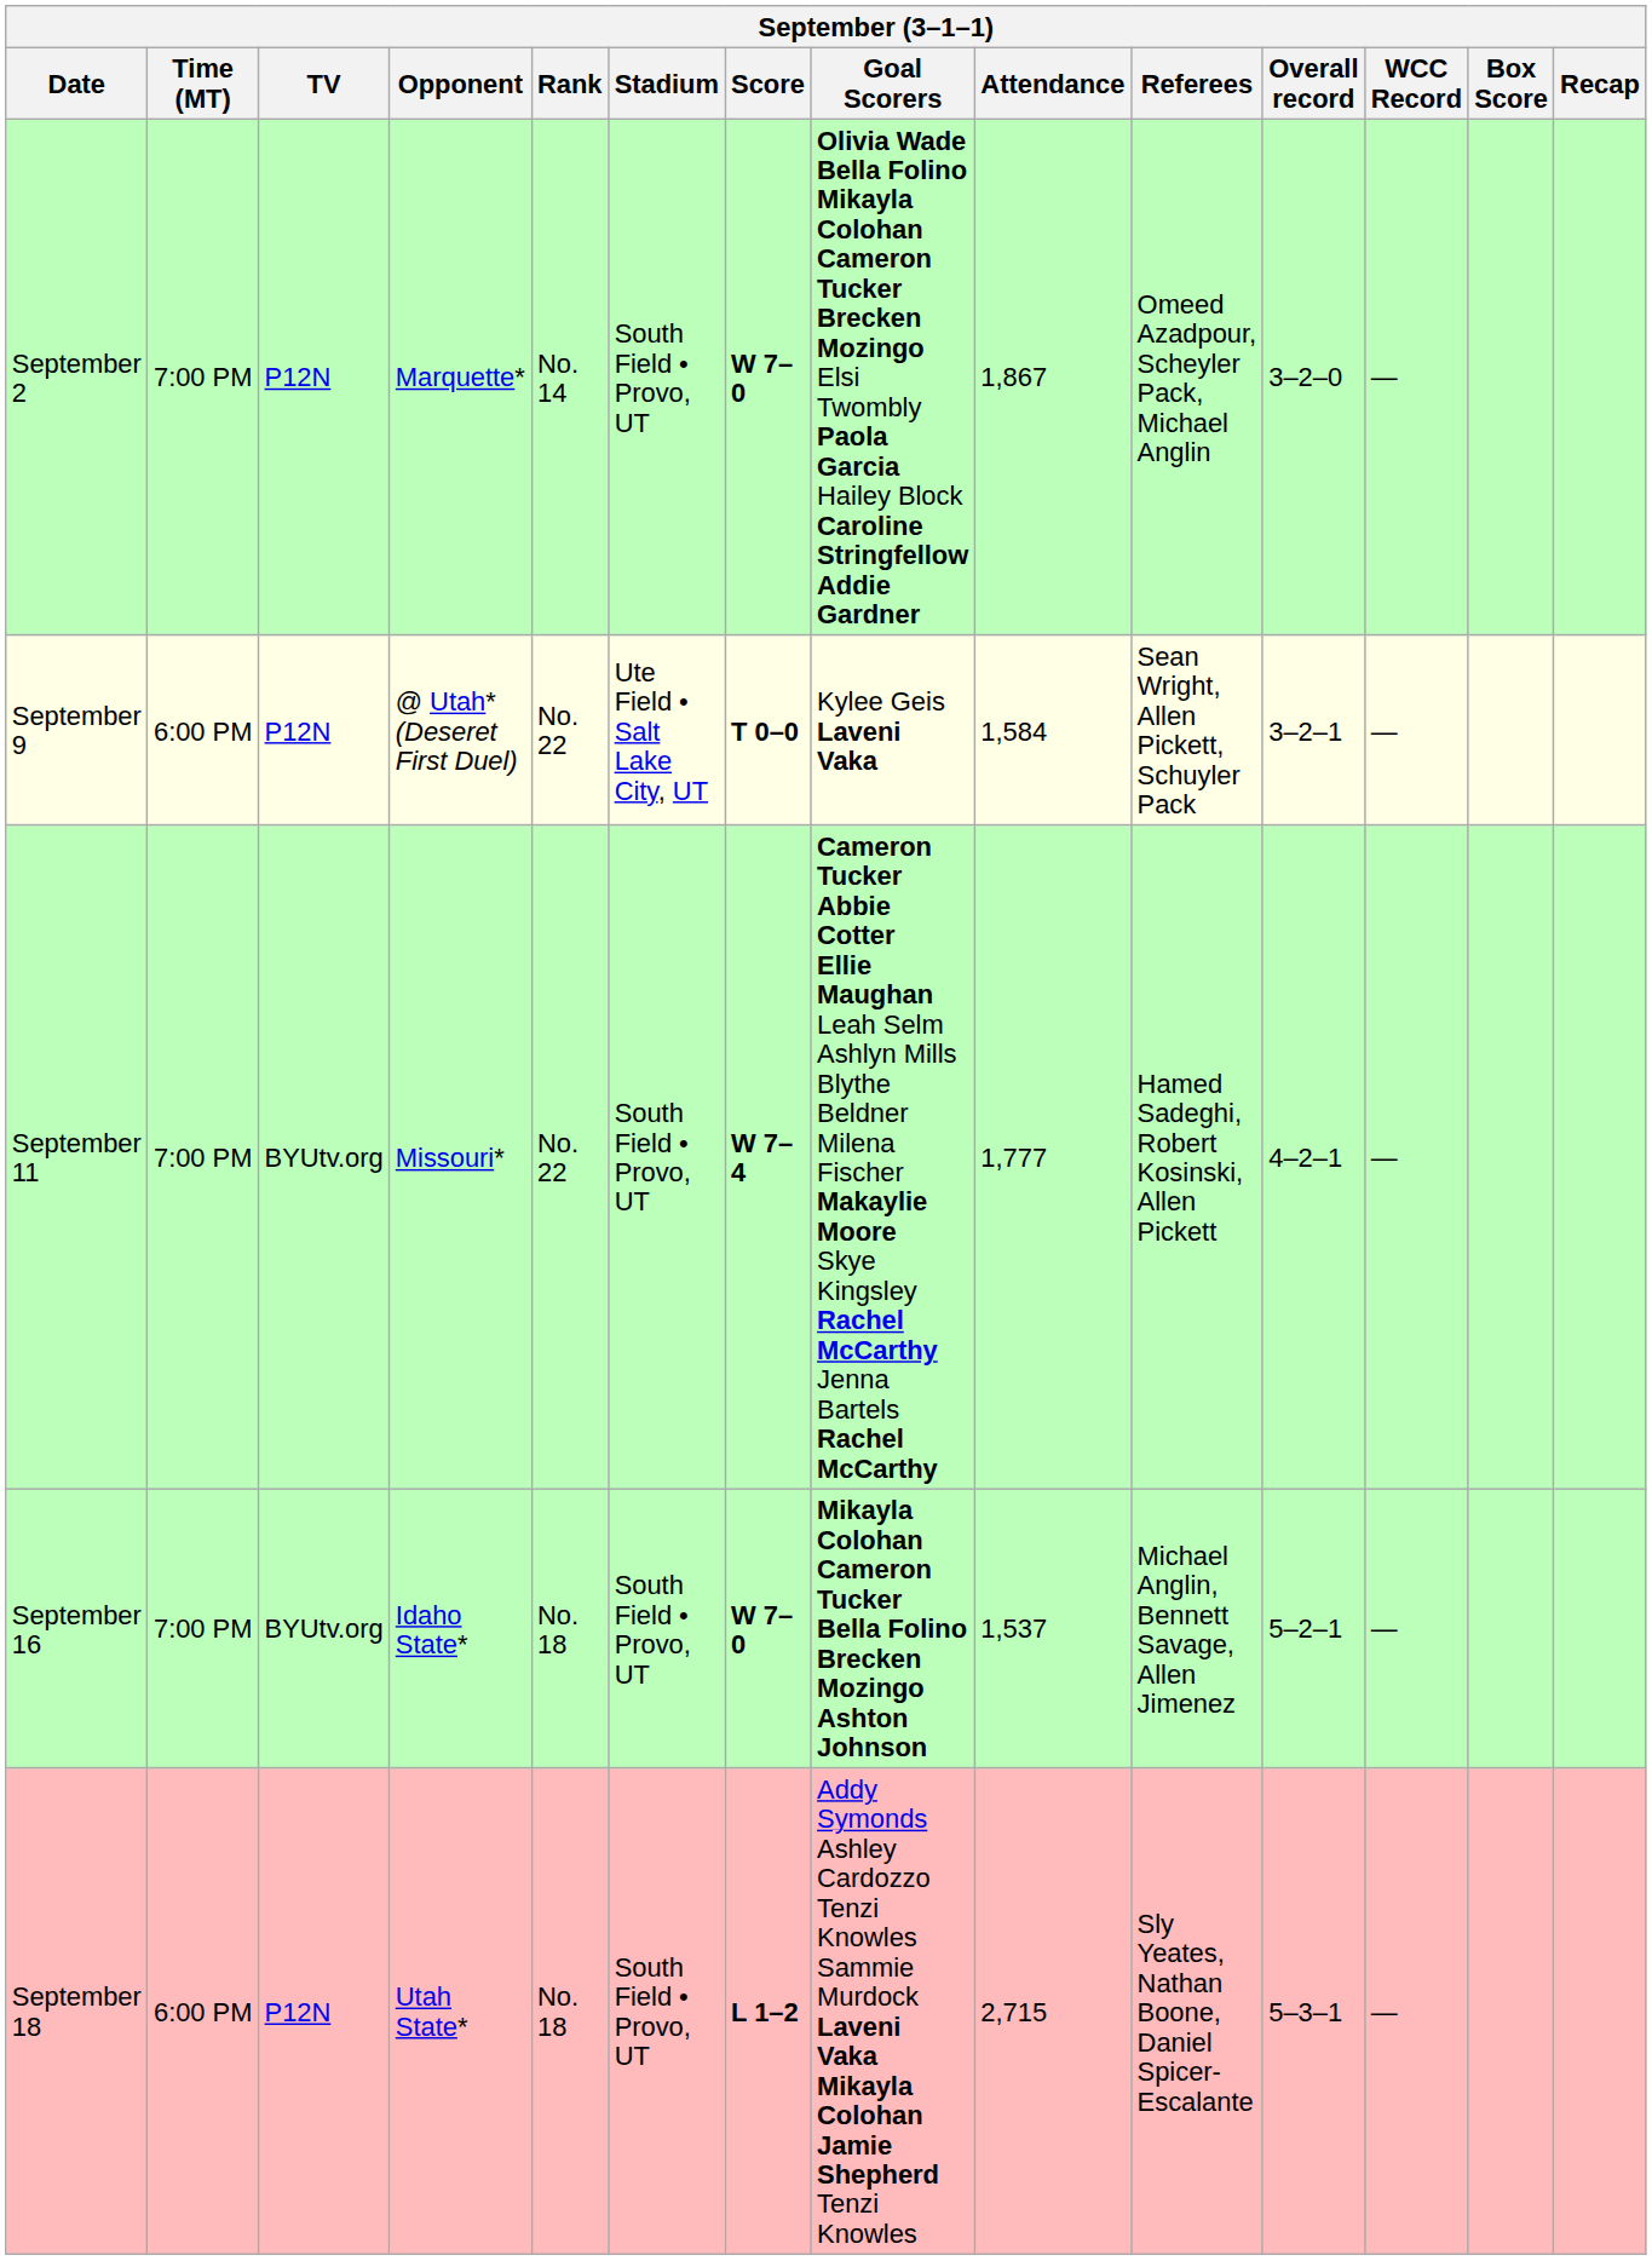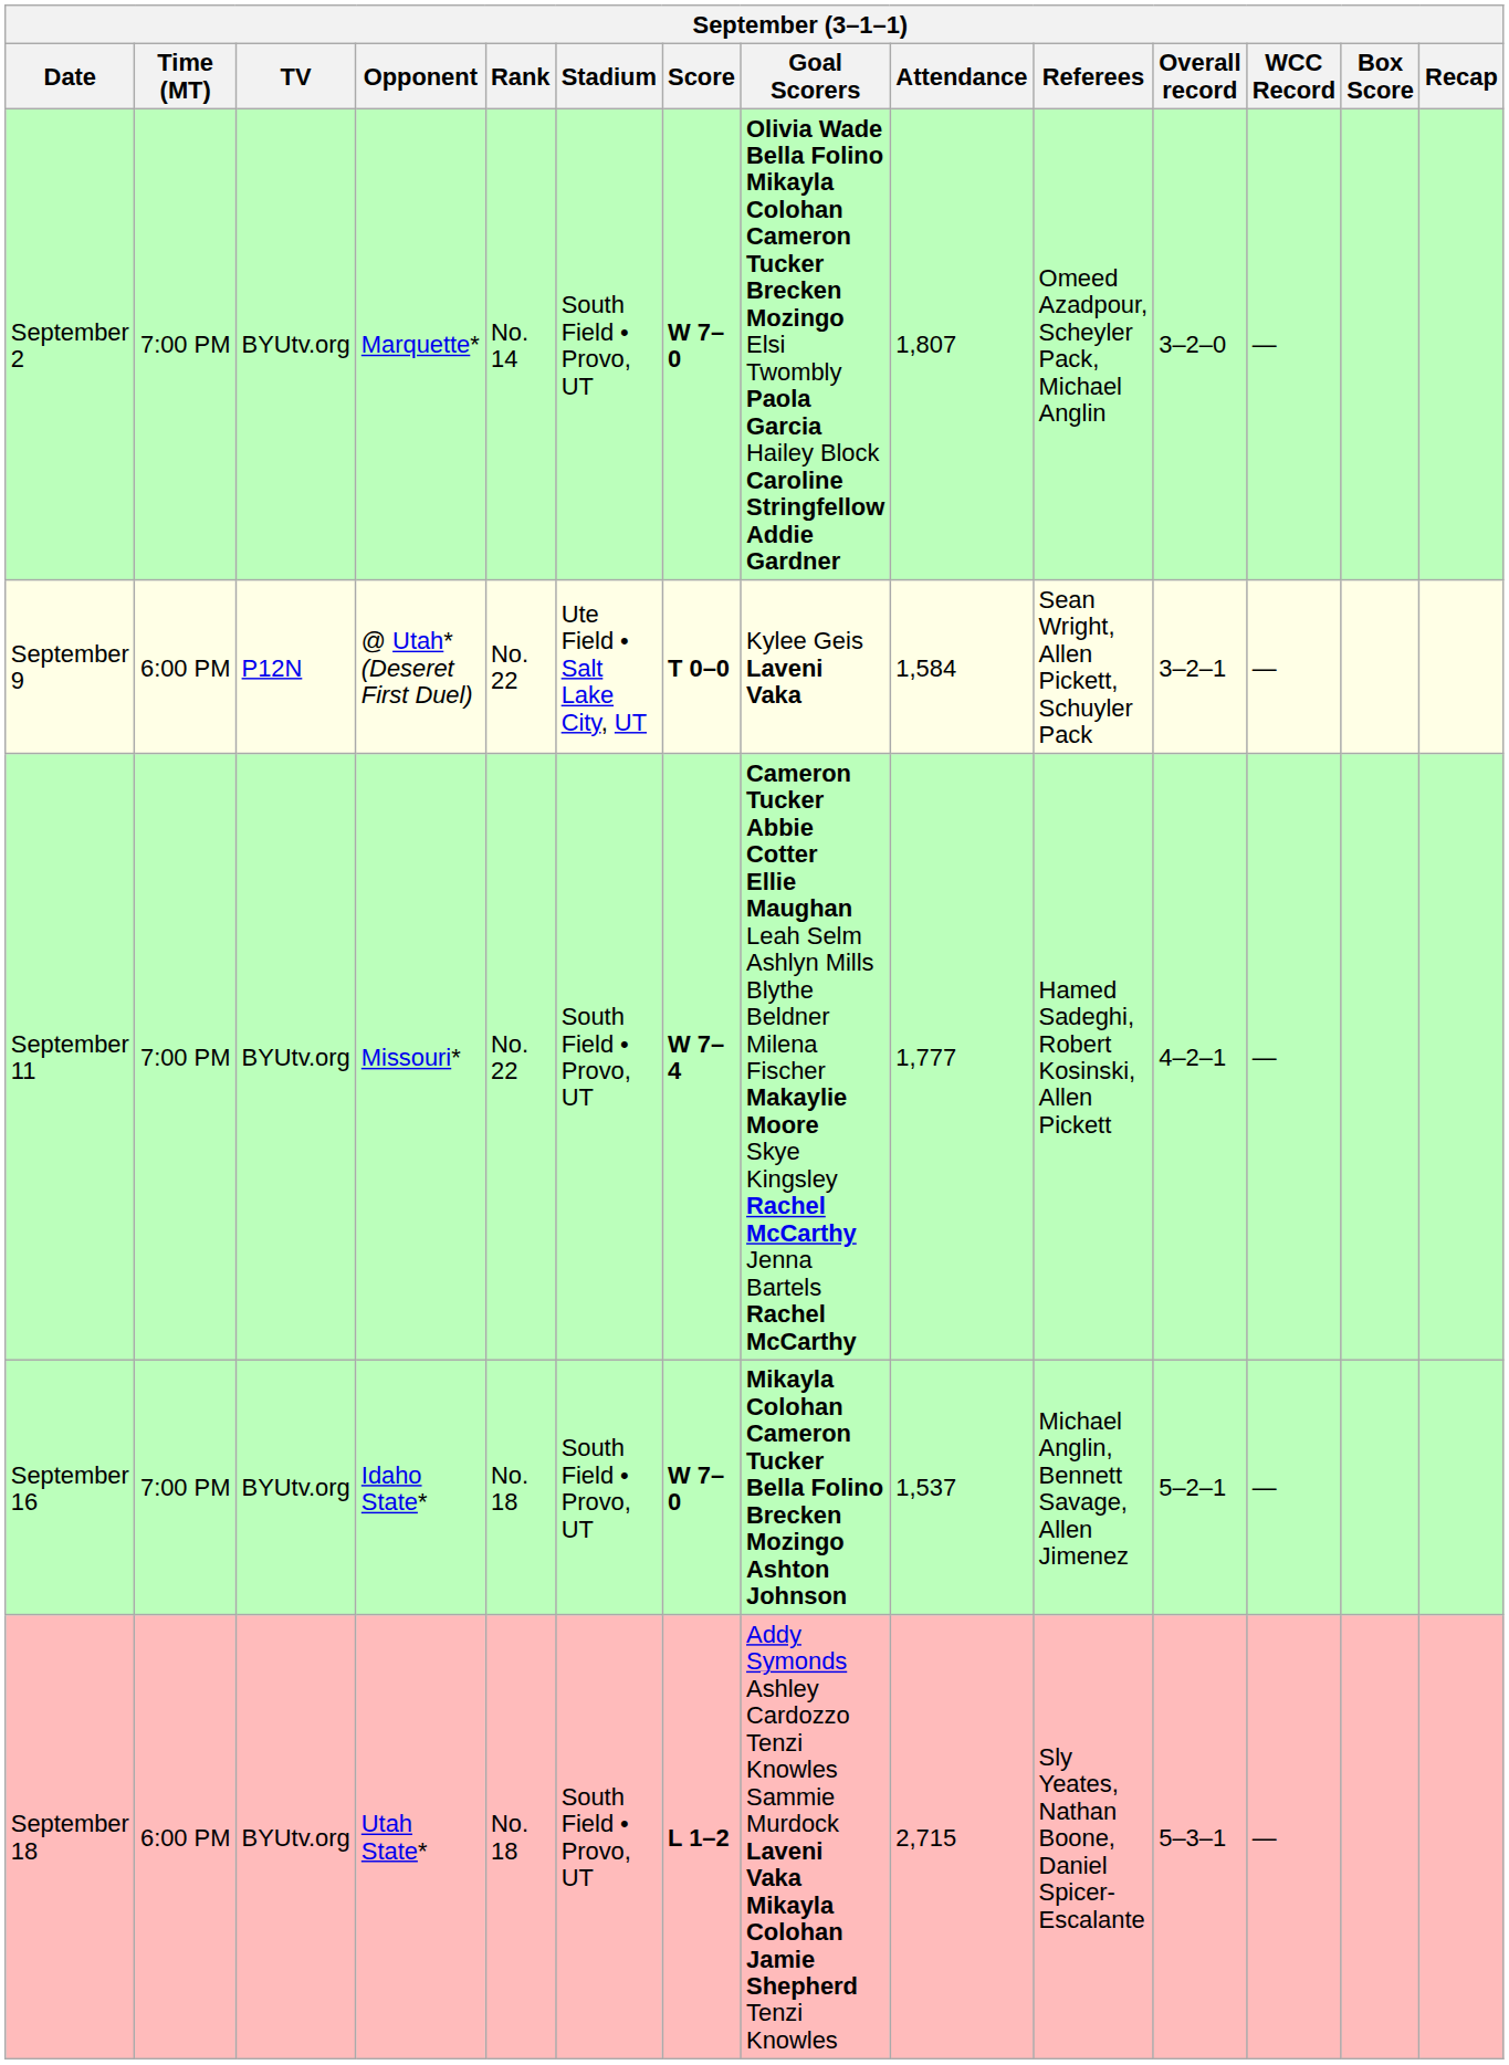September 2 | TV: P12N -> BYUtv.org
September 2 | Attendance: 1,867 -> 1,807
September 18 | TV: P12N -> BYUtv.org
